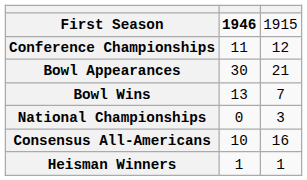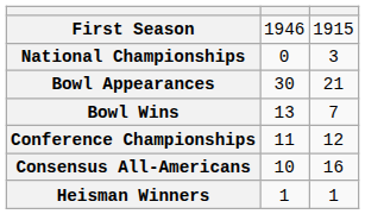First Season | column 2: bold -> normal
rows swapped: National Championships <-> Conference Championships
